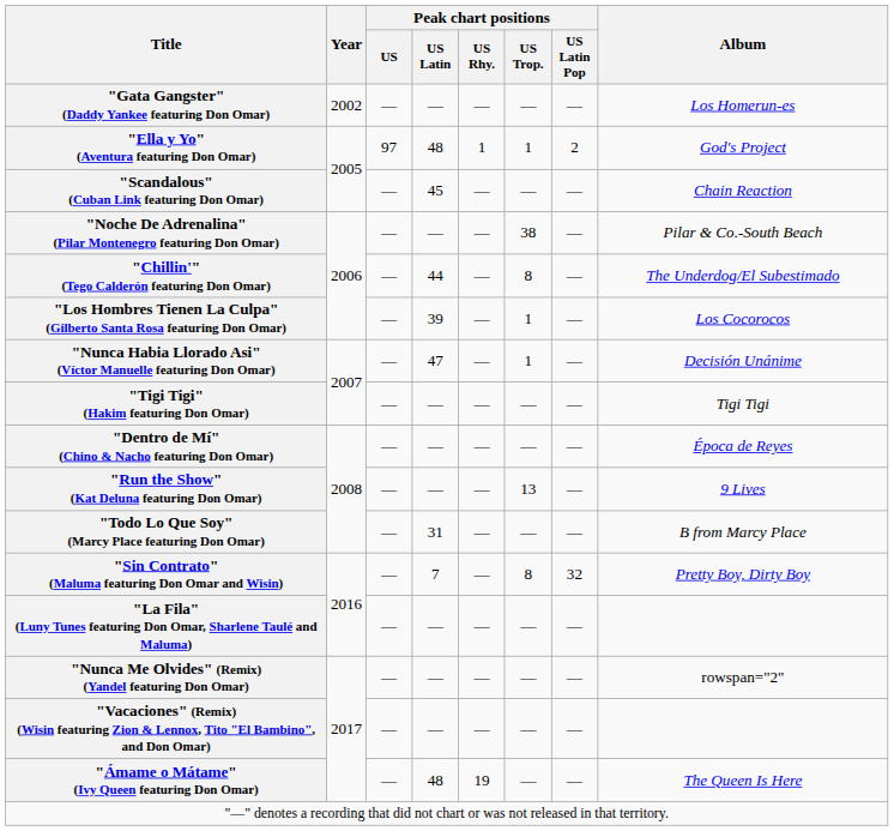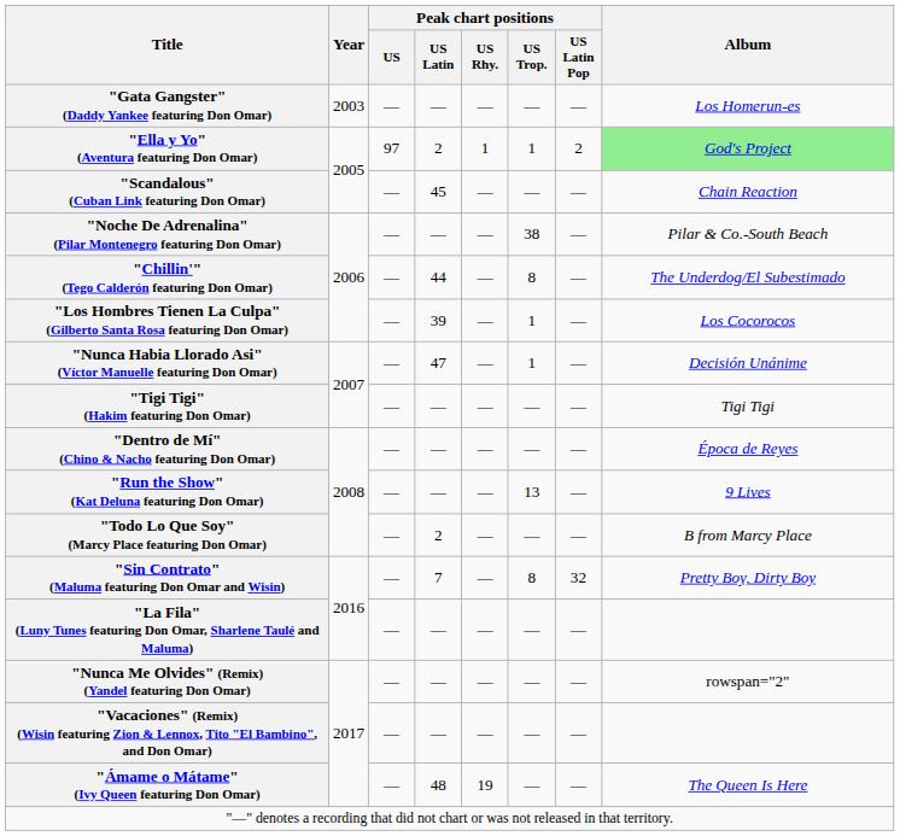"Gata Gangster" (Daddy Yankee featuring Don Omar) | Year: 2002 -> 2003
"Ella y Yo" (Aventura featuring Don Omar) | Peak chart positions / US Latin: 48 -> 2
"Ella y Yo" (Aventura featuring Don Omar) | Album: no background -> lightgreen background
"Todo Lo Que Soy" (Marcy Place featuring Don Omar) | Peak chart positions / US Latin: 31 -> 2
